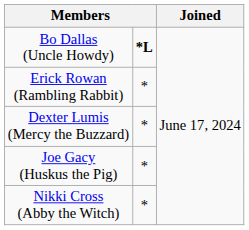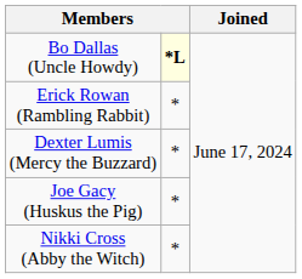Bo Dallas (Uncle Howdy) | column 2: no background -> lightyellow background
